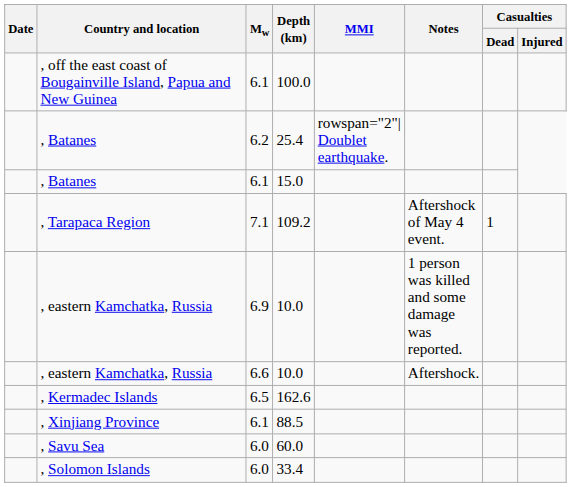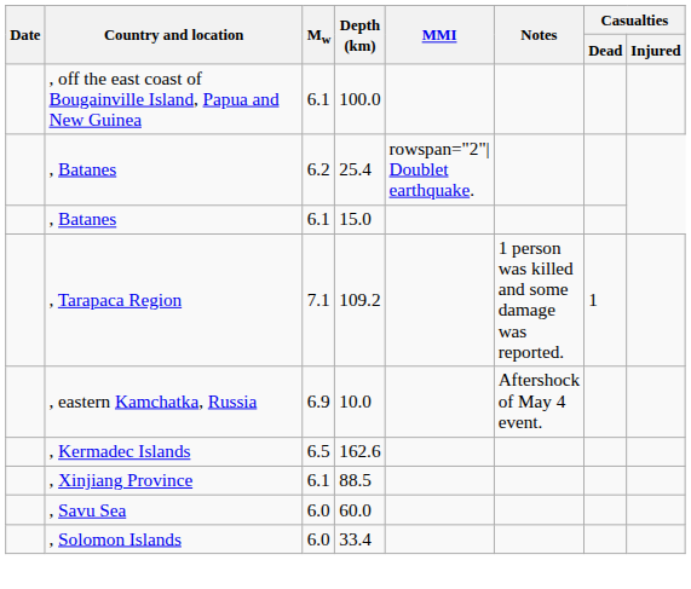, Tarapaca Region | Notes: Aftershock of May 4 event. -> 1 person was killed and some damage was reported.
, eastern Kamchatka, Russia / 6.9 | Notes: 1 person was killed and some damage was reported. -> Aftershock of May 4 event.
- row: , eastern Kamchatka, Russia | 6.6 | 10.0 | Aftershock.
